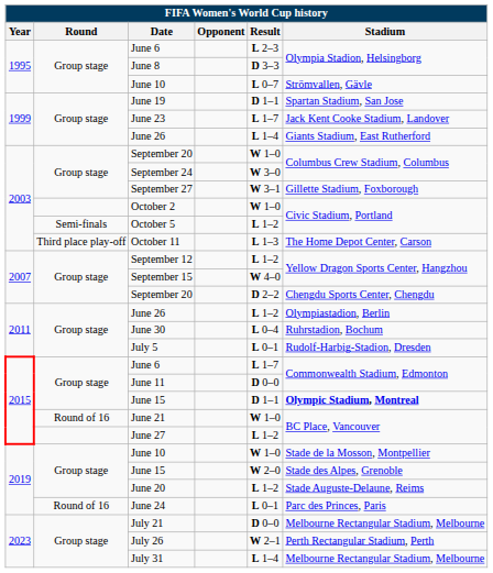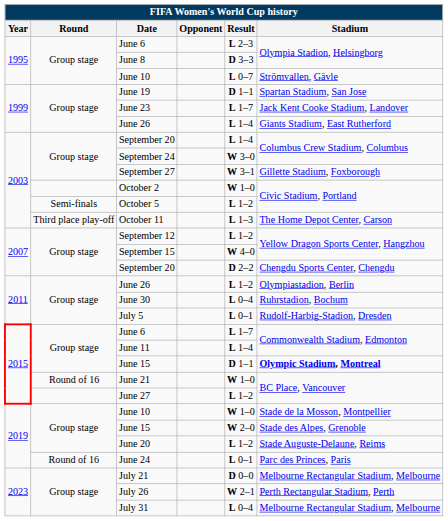2003 / September 20 | Result: W 1–0 -> L 1–4
June 11 | Result: D 0–0 -> L 1–4
July 31 | Result: L 1–4 -> L 0–4
